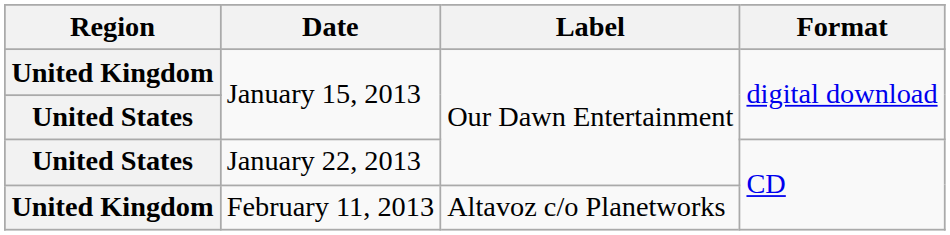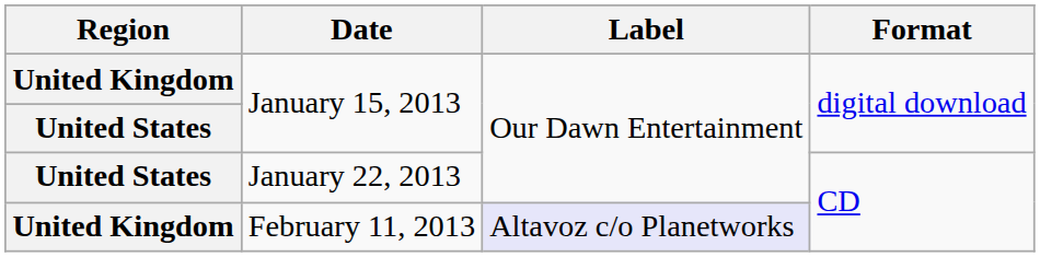February 11, 2013 | Label: no background -> lavender background
